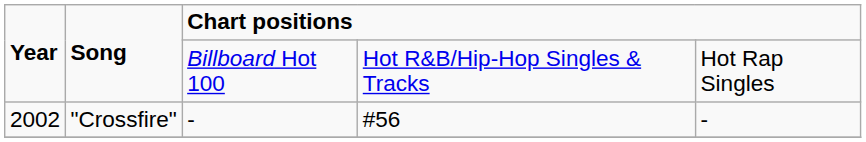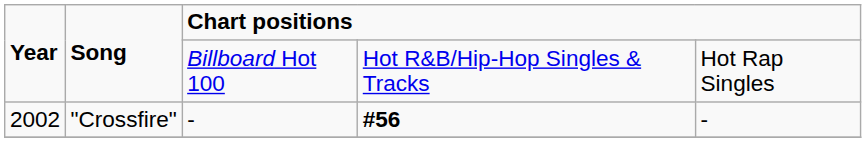2002 | column 4: normal -> bold
